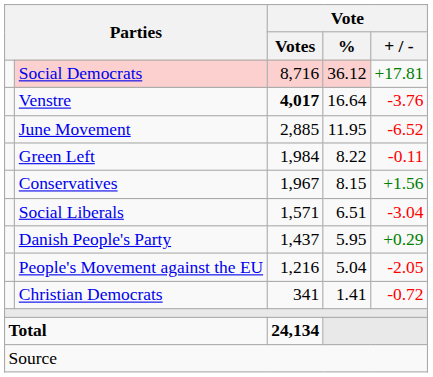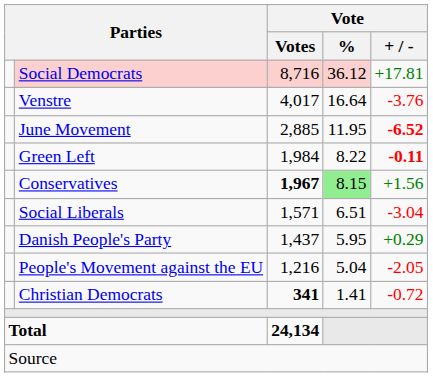Venstre | Vote / Votes: bold -> normal
June Movement | Vote / + / -: normal -> bold
Green Left | Vote / + / -: normal -> bold
Conservatives | Vote / Votes: normal -> bold
Conservatives | Vote / %: no background -> lightgreen background
Christian Democrats | Vote / Votes: normal -> bold
